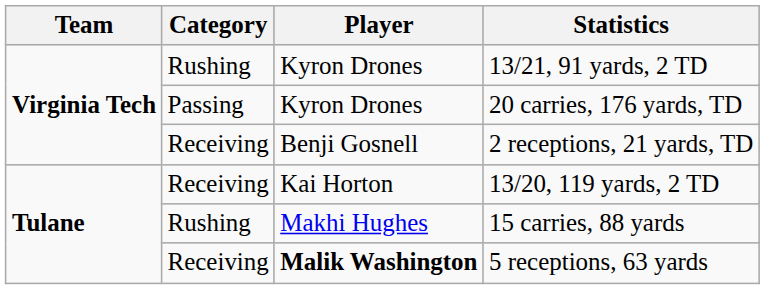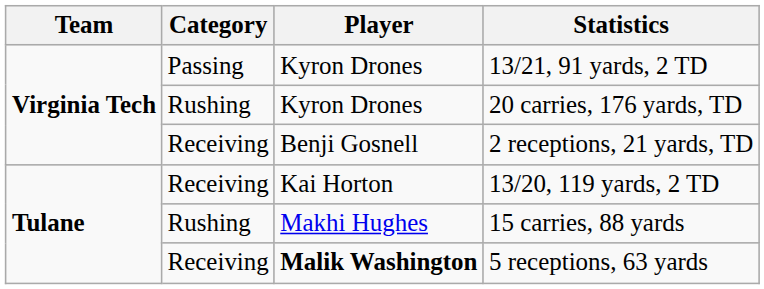13/21, 91 yards, 2 TD | Category: Rushing -> Passing
20 carries, 176 yards, TD | Category: Passing -> Rushing
